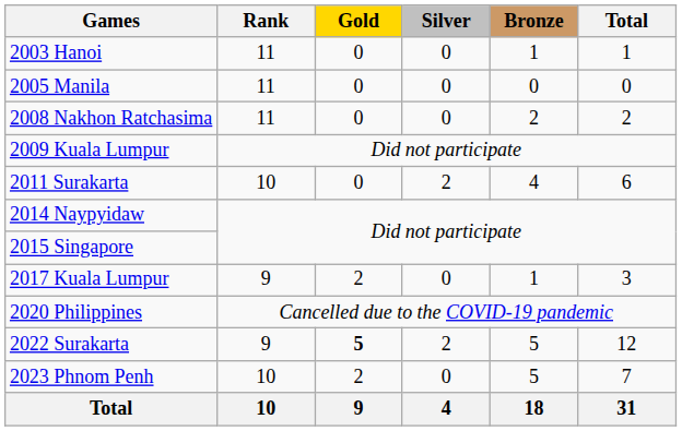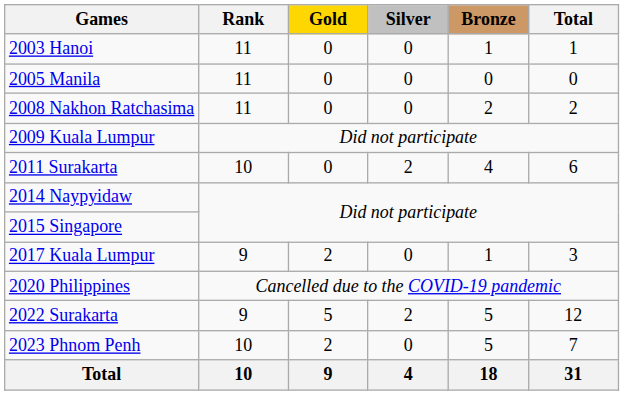2022 Surakarta | Gold: bold -> normal
